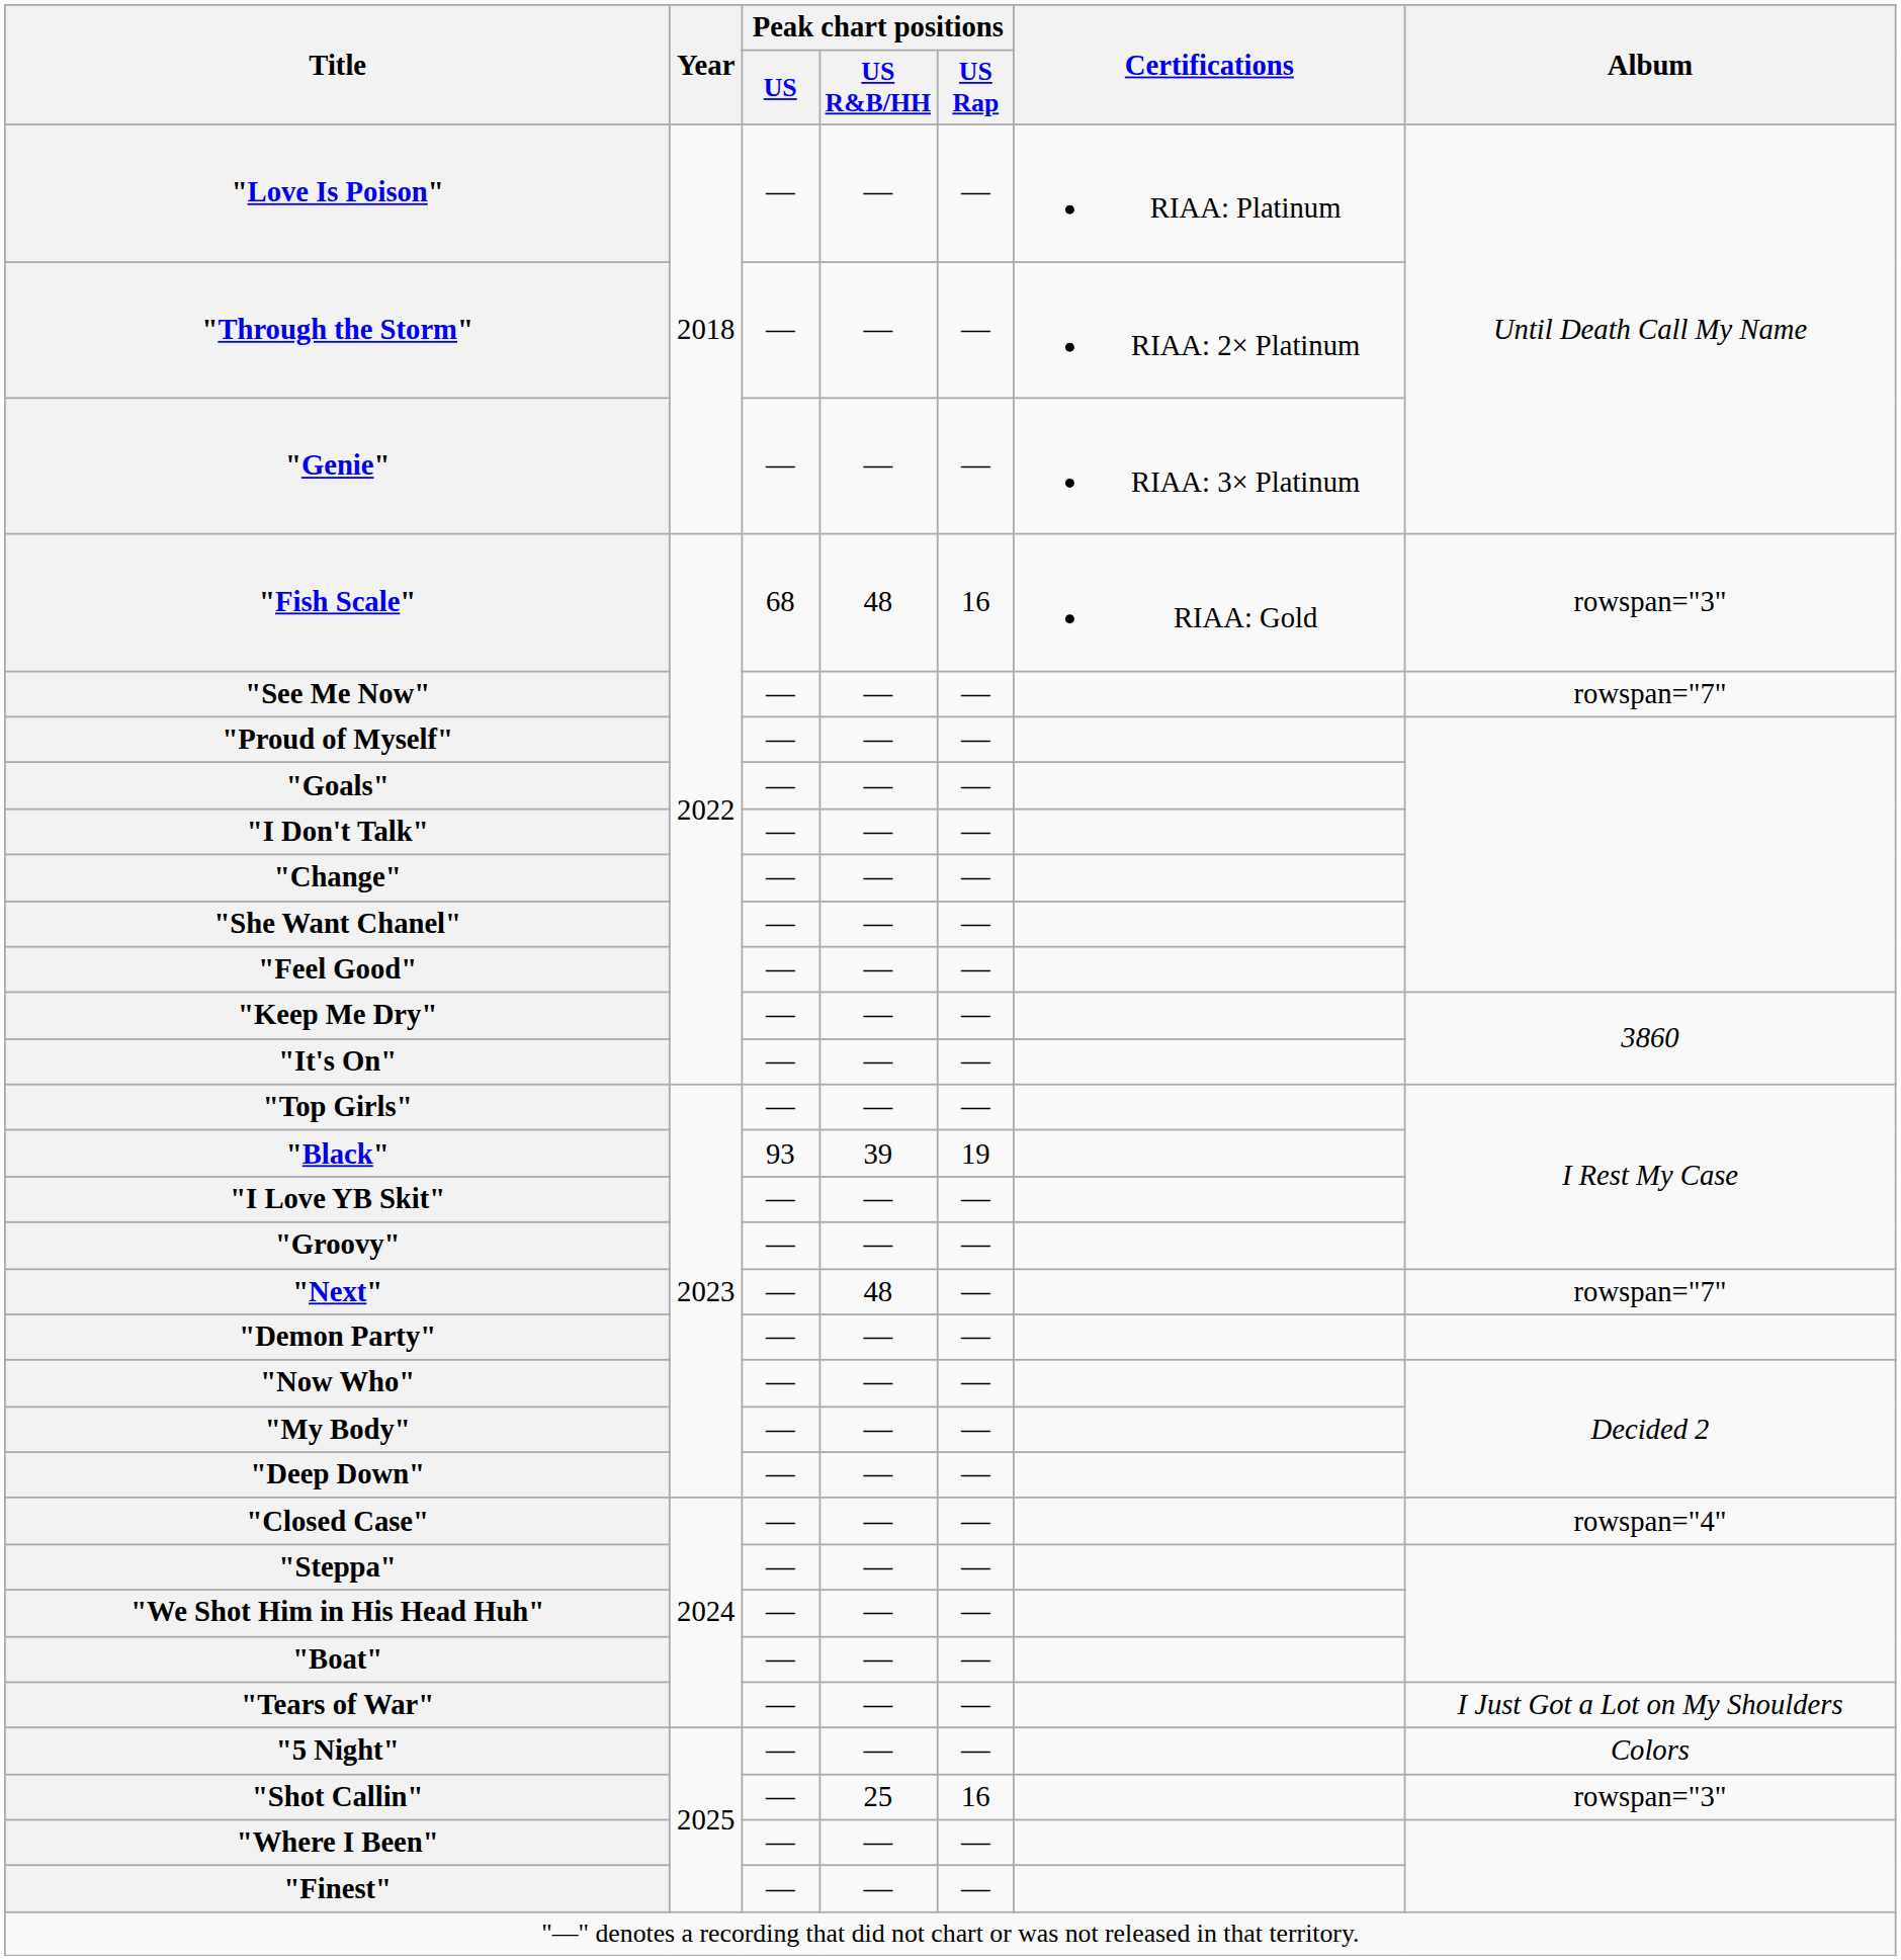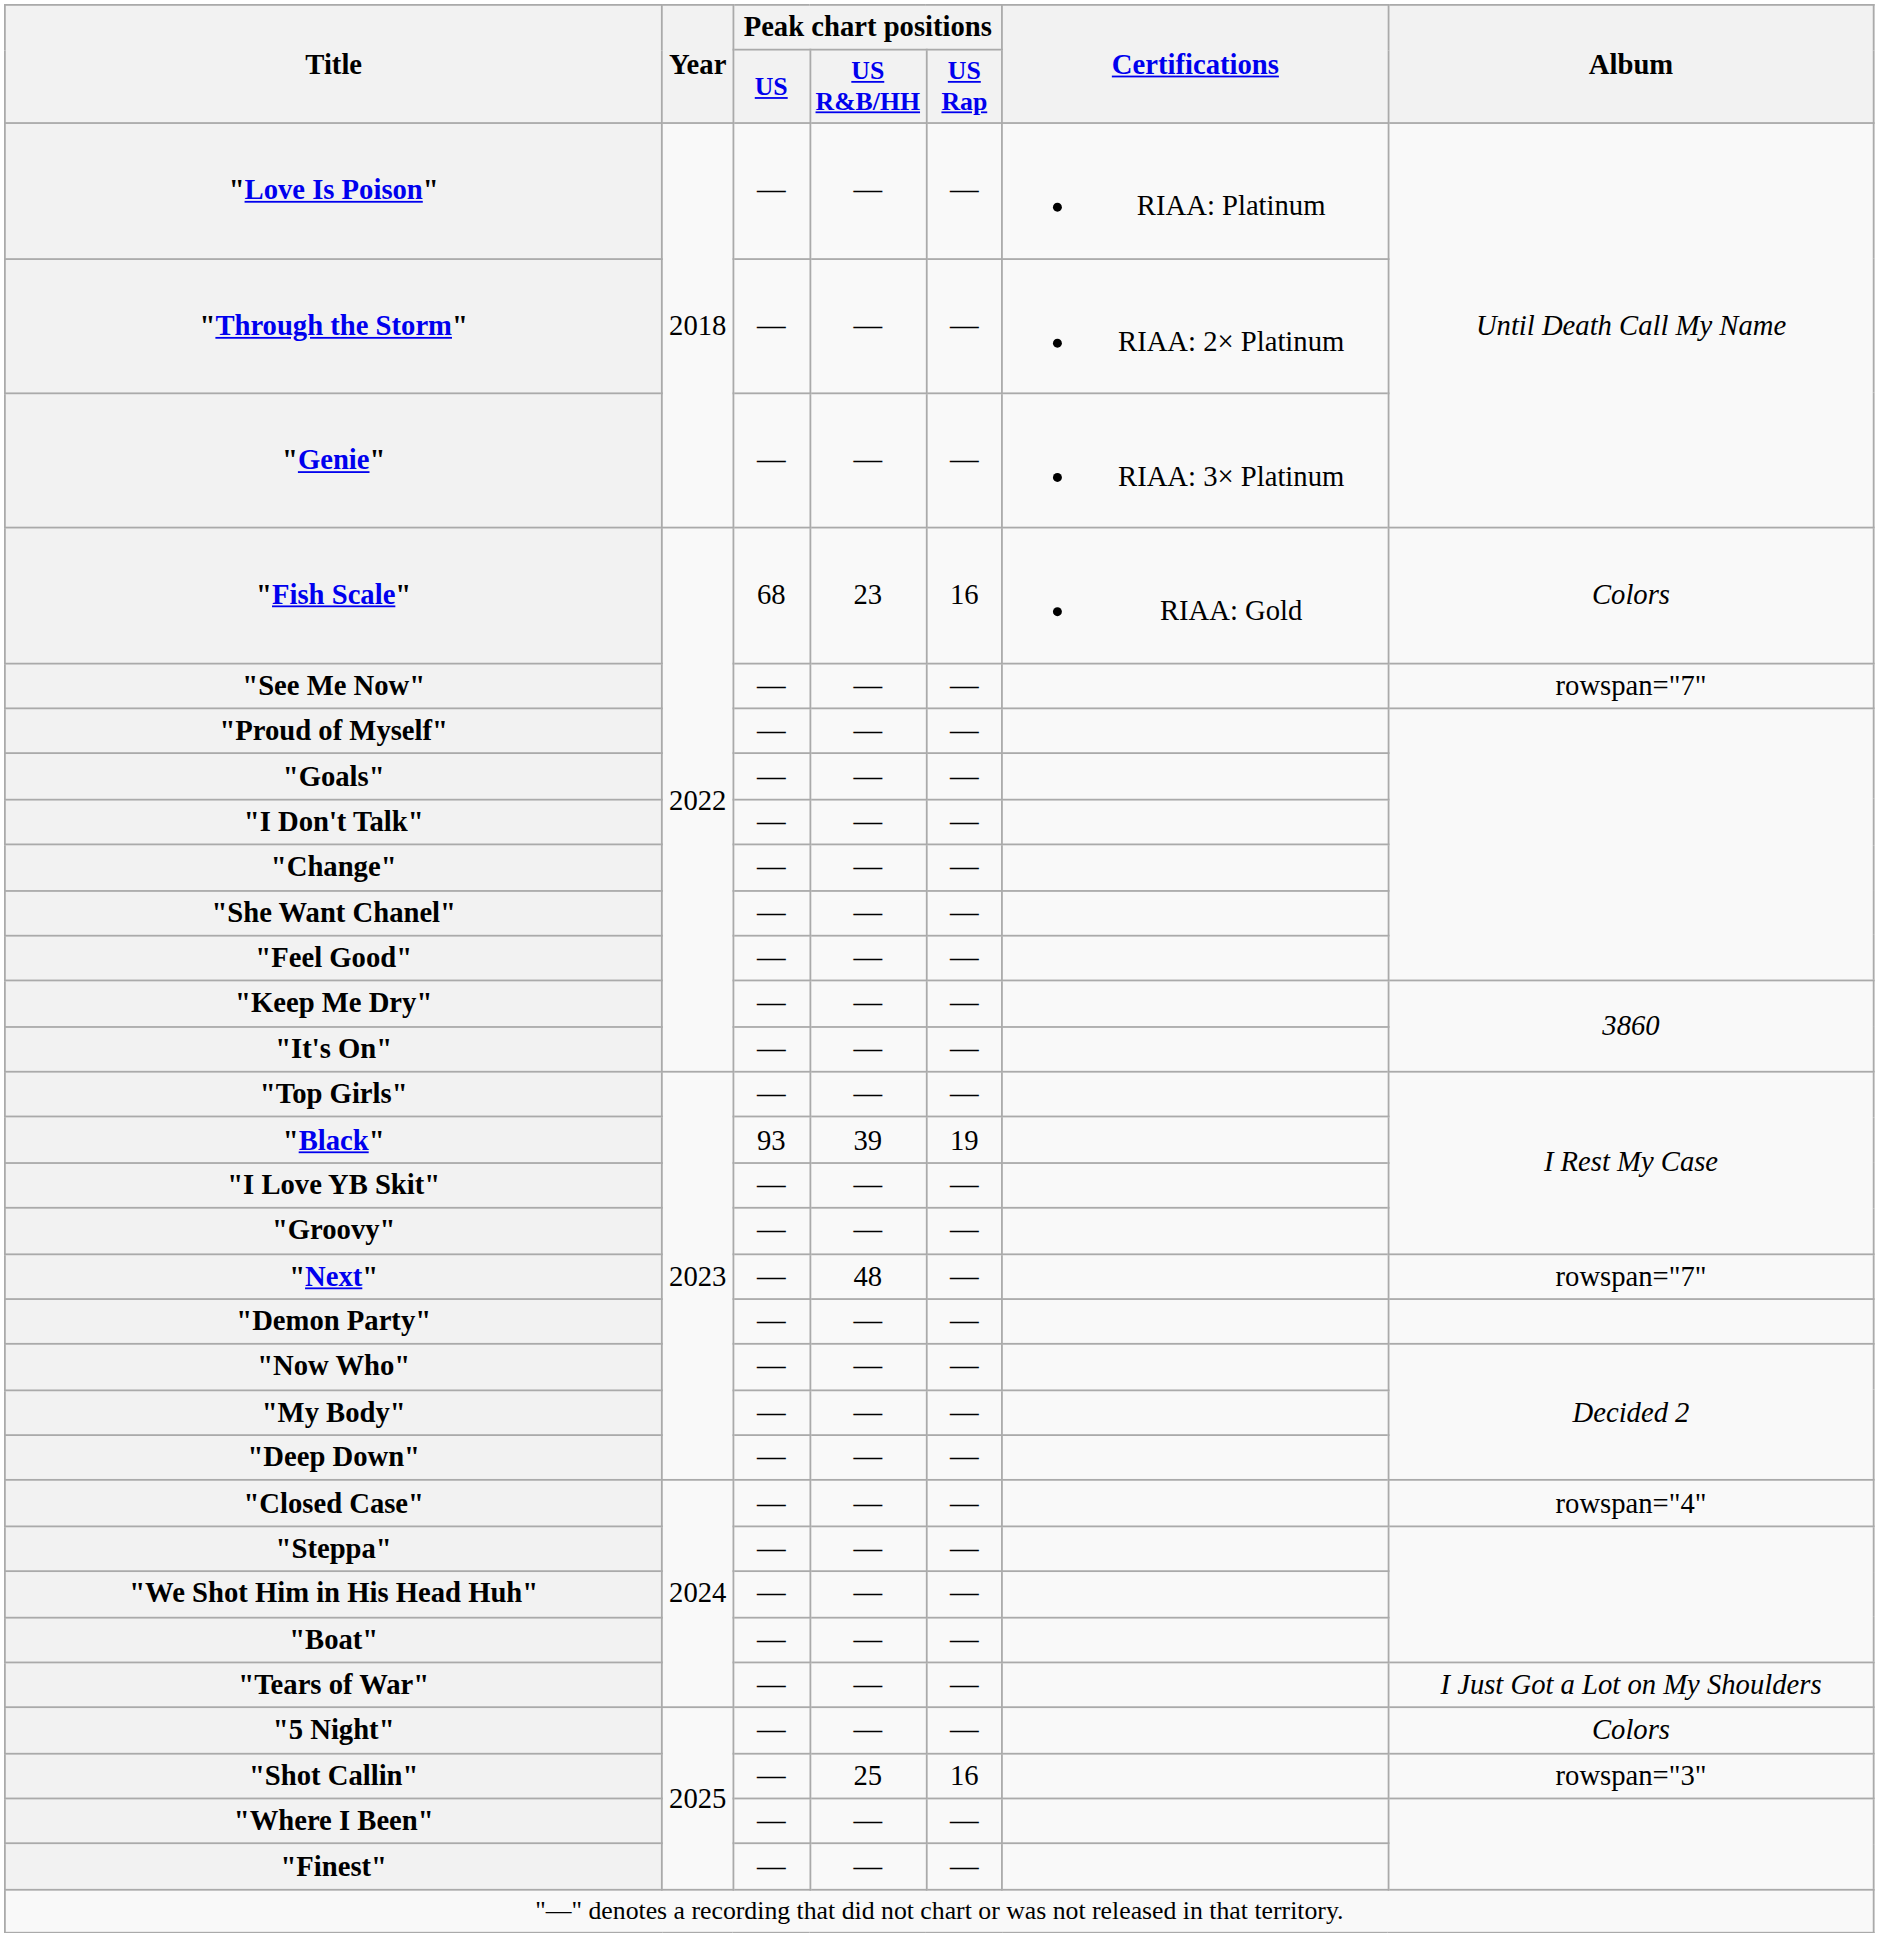"Fish Scale" | Peak chart positions / US R&B/HH: 48 -> 23
"Fish Scale" | Album: rowspan="3" -> Colors
